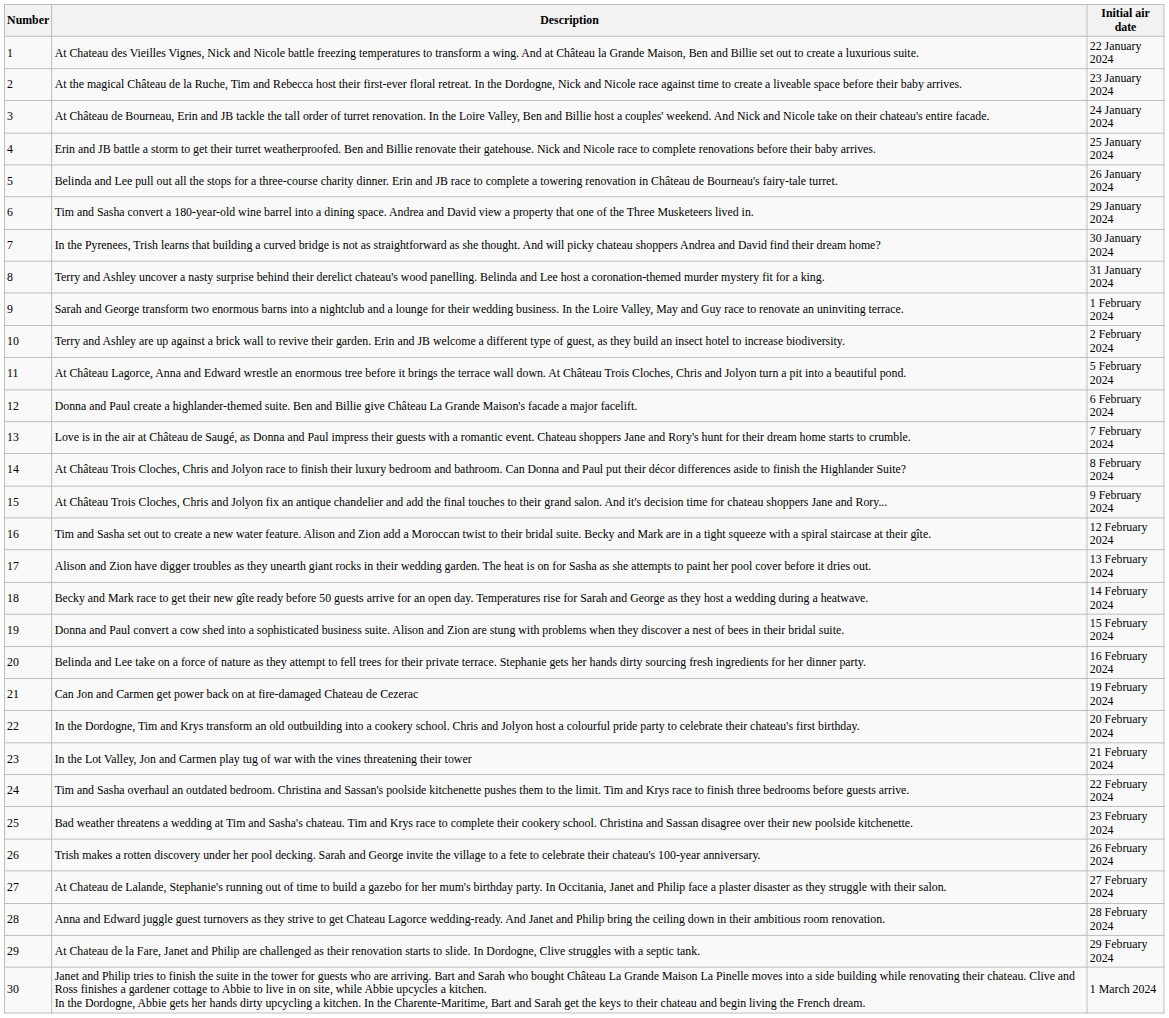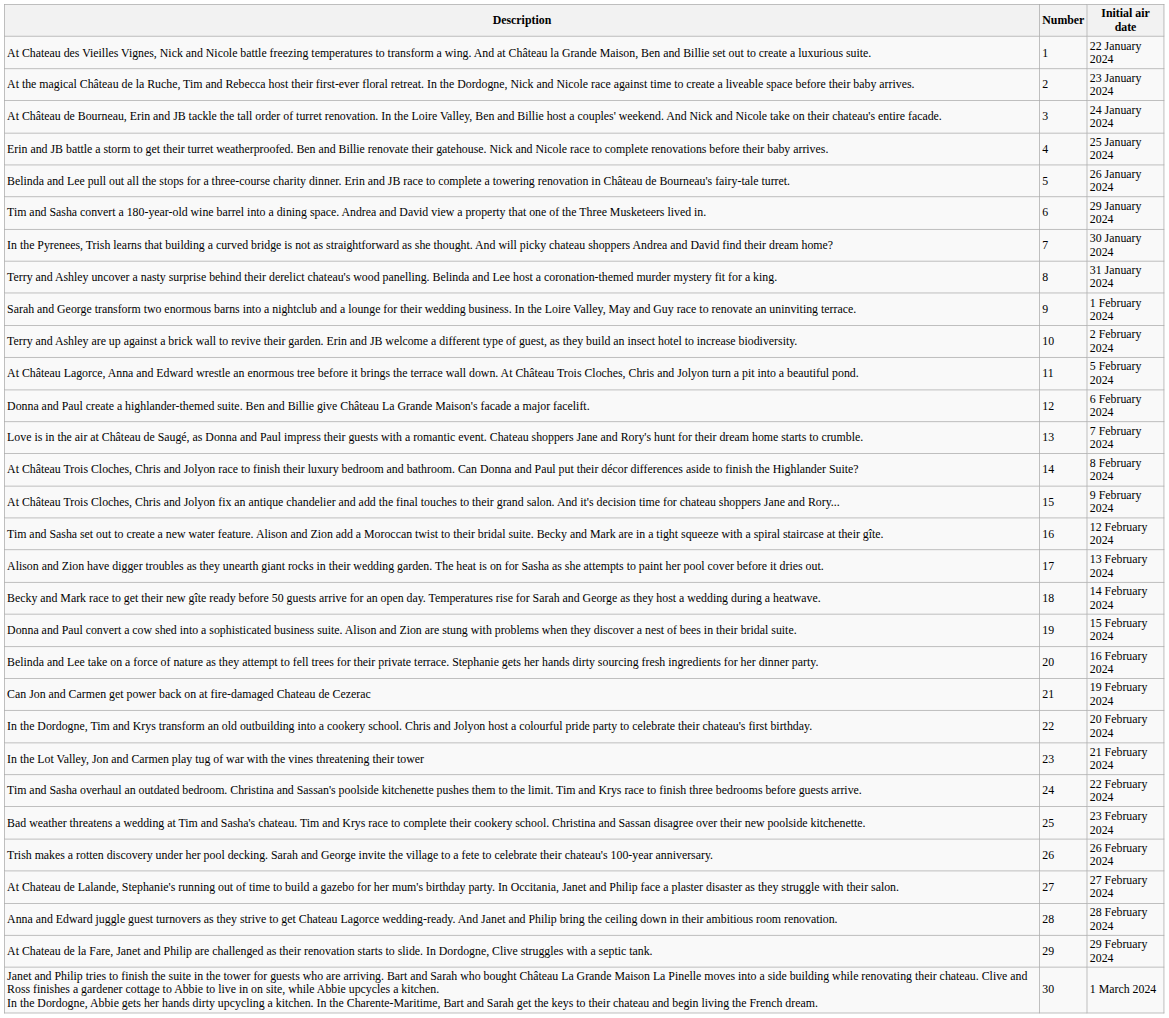columns swapped: Number <-> Description
